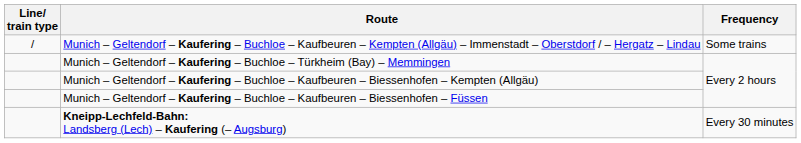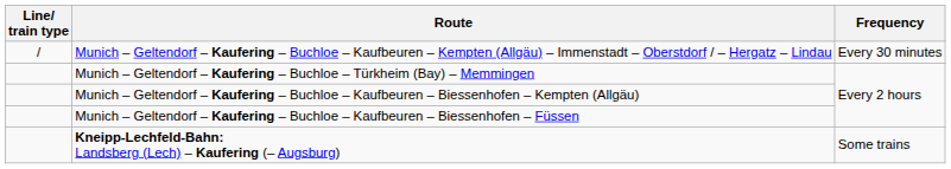row 2 | Frequency: Some trains -> Every 30 minutes
row 6 | Frequency: Every 30 minutes -> Some trains
